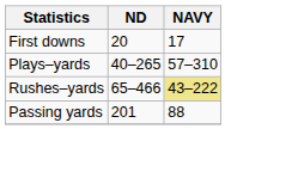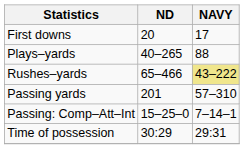Plays–yards | NAVY: 57–310 -> 88
Passing yards | NAVY: 88 -> 57–310
+ row: Passing: Comp–Att–Int | 15–25–0 | 7–14–1
+ row: Time of possession | 30:29 | 29:31
